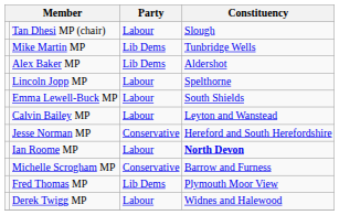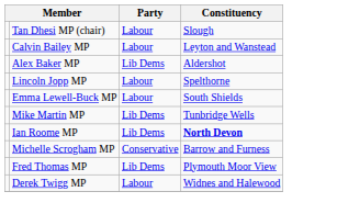rows swapped: Calvin Bailey MP <-> Mike Martin MP
- row: Jesse Norman MP | Conservative | Hereford and South Herefordshire
Ian Roome MP | Party: Labour -> Lib Dems
